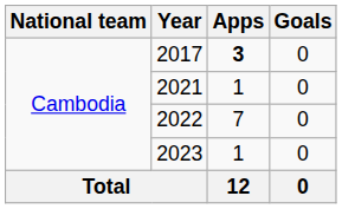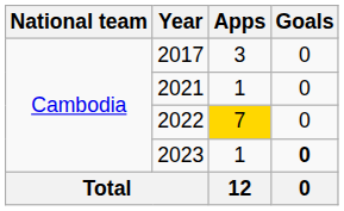2017 | Apps: bold -> normal
2022 | Apps: no background -> gold background
2023 | Goals: normal -> bold
